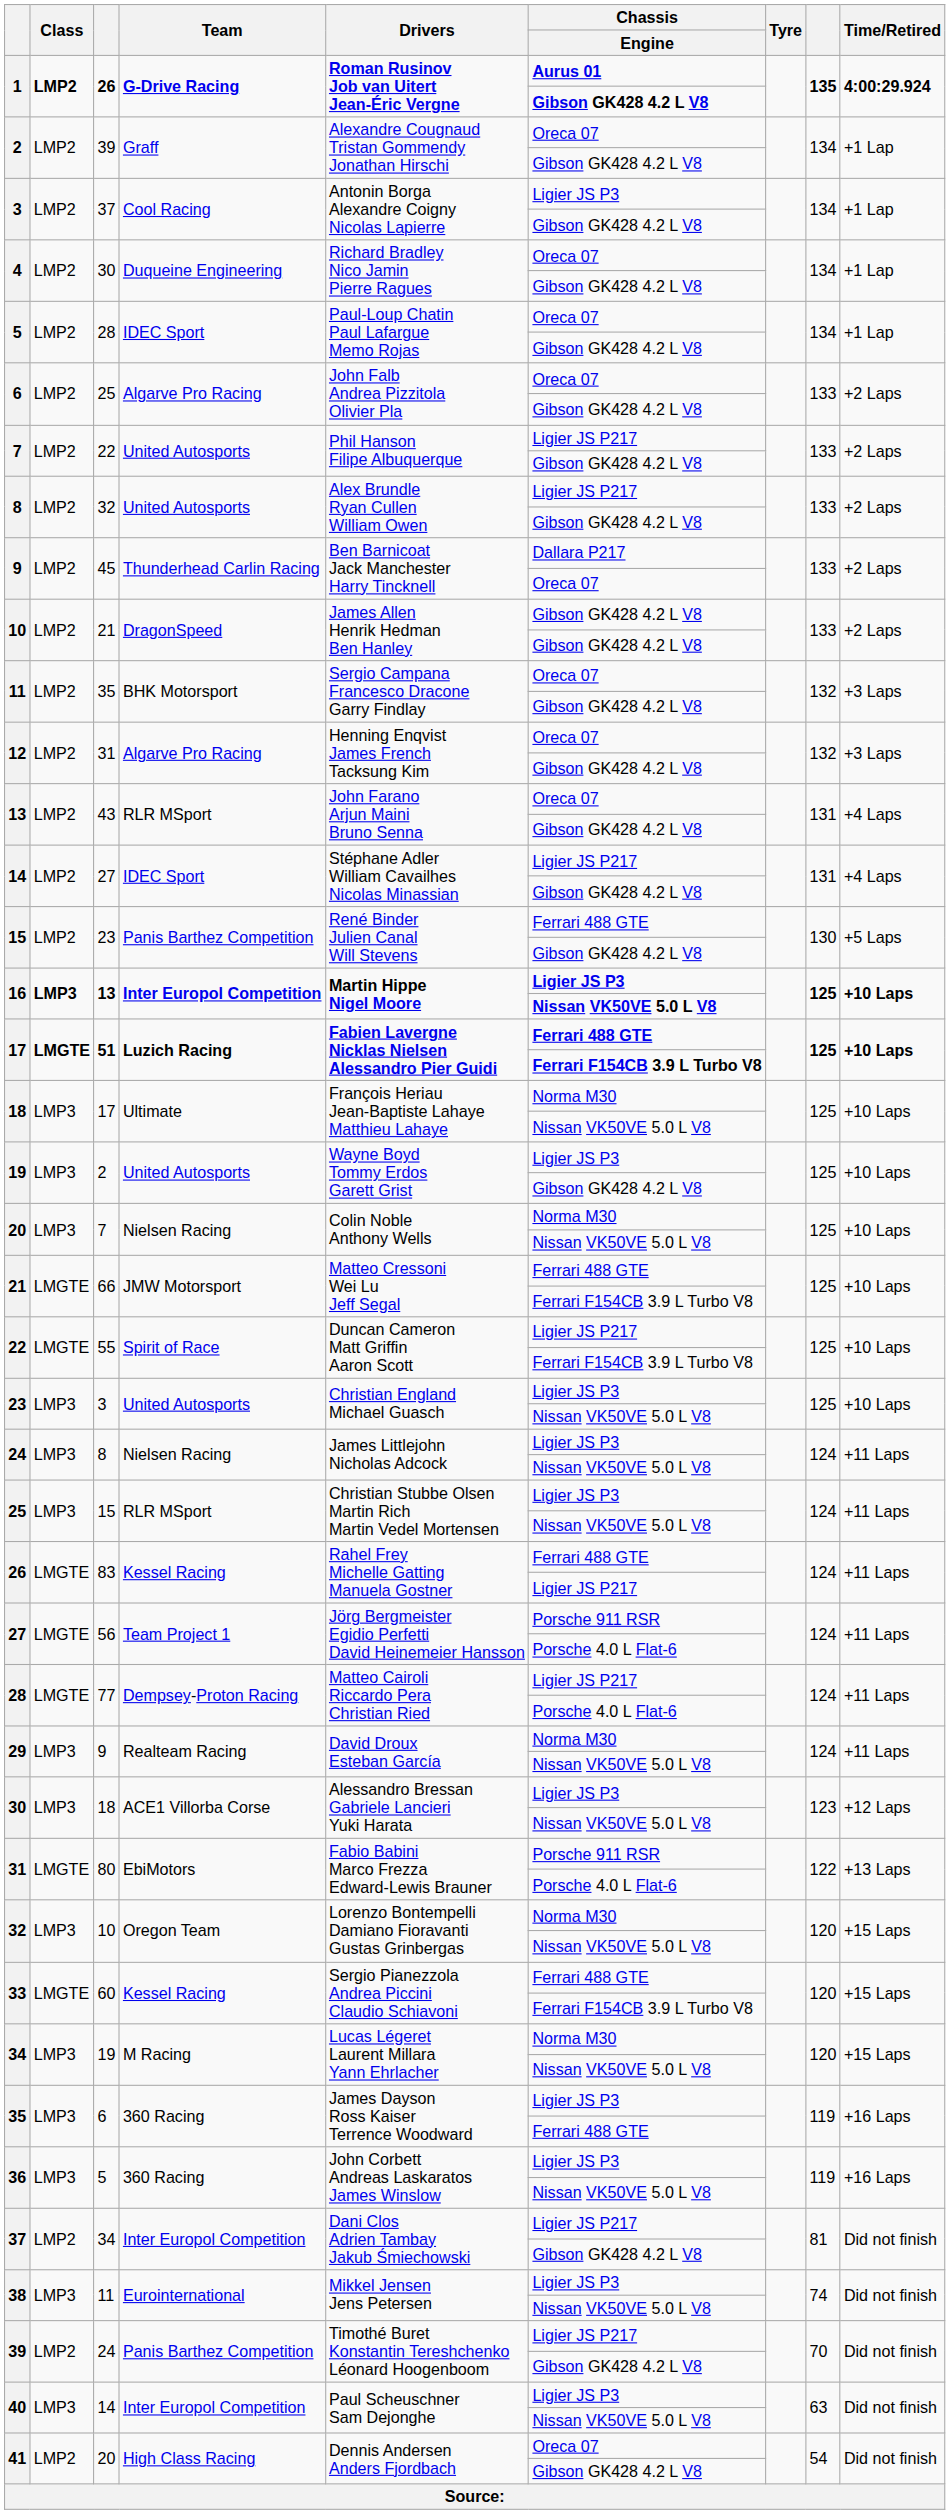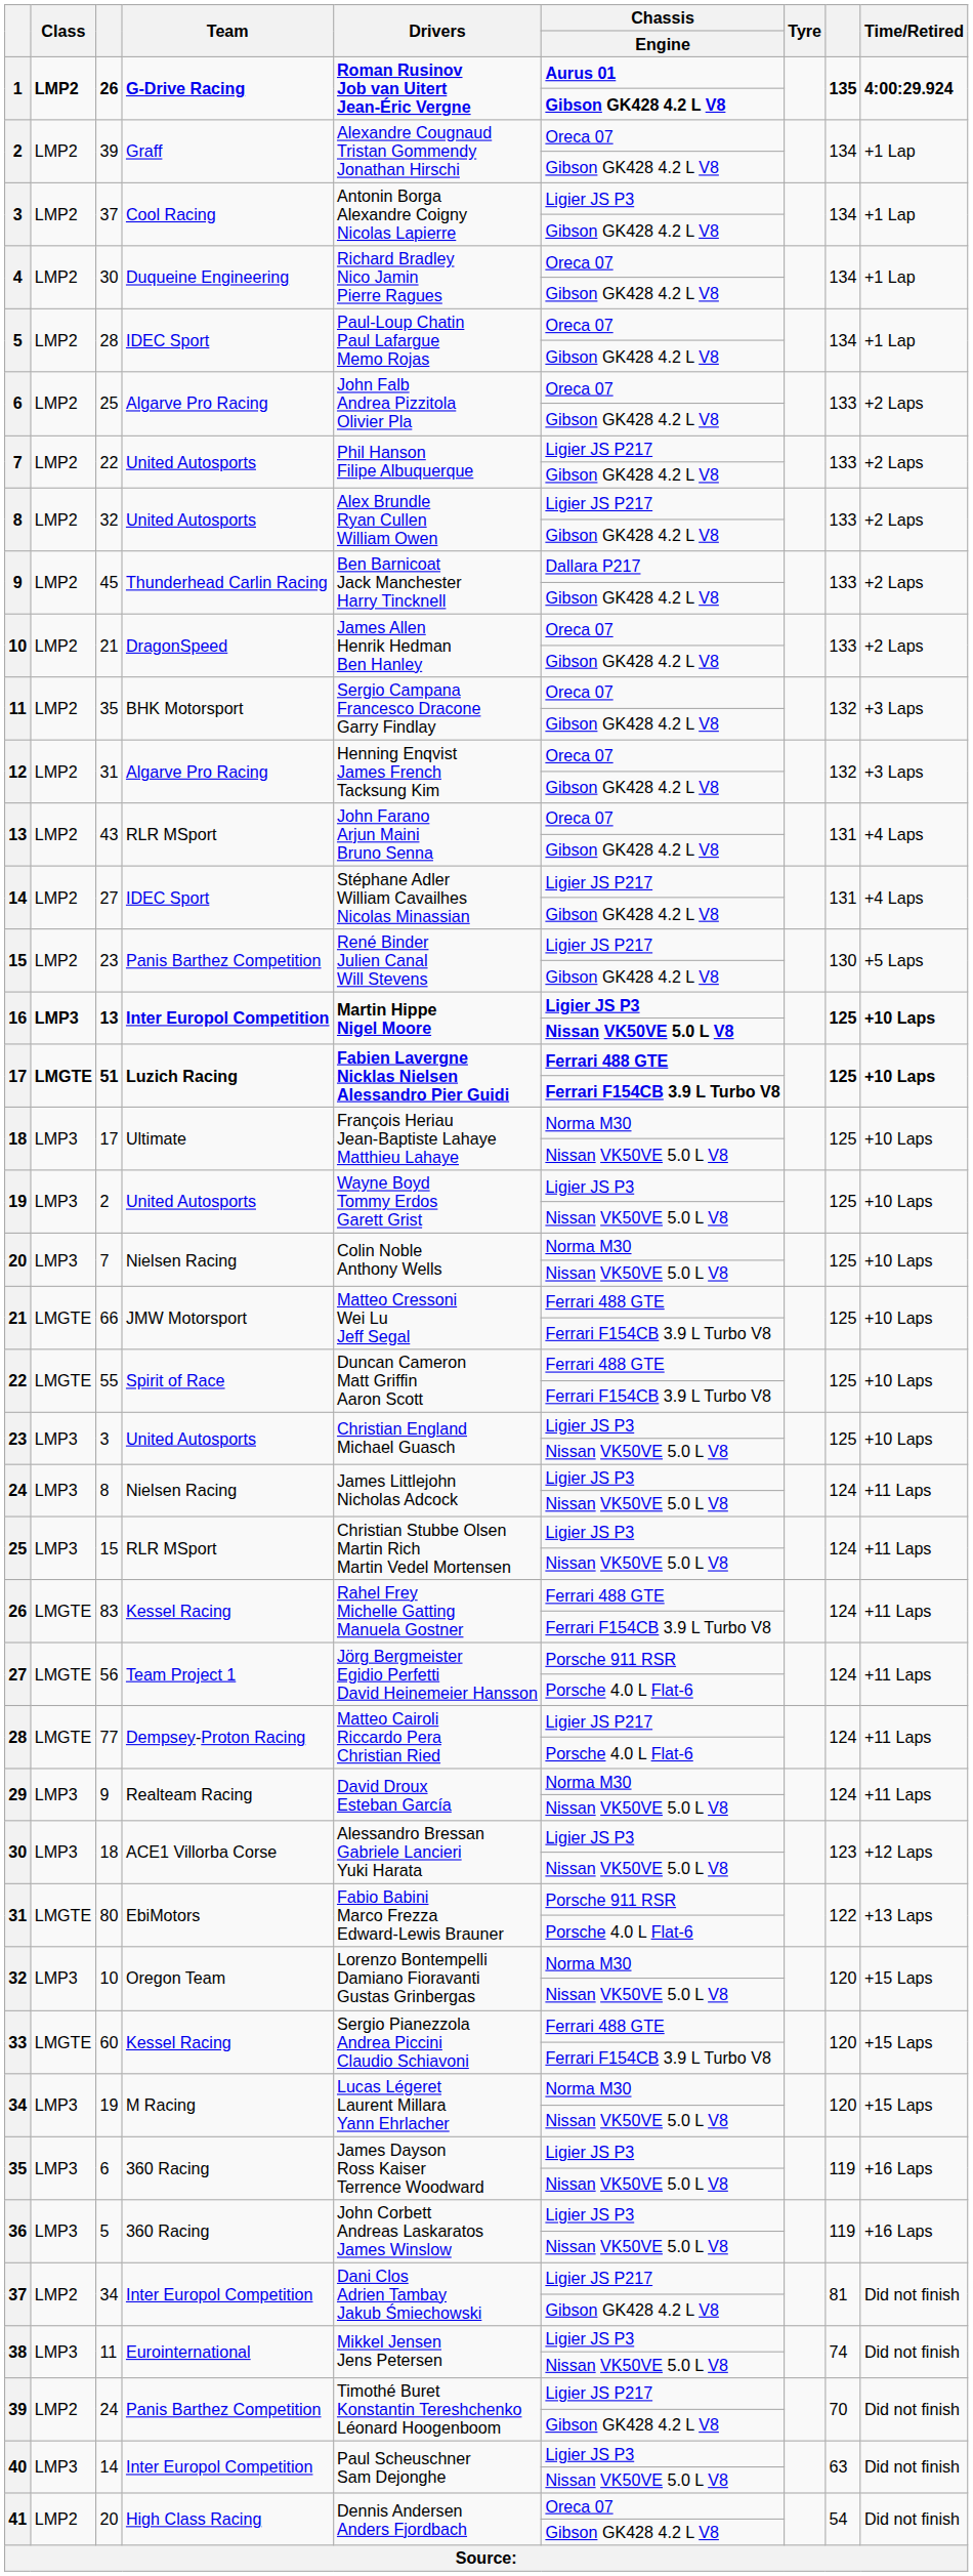row 20 | Chassis / Engine: Oreca 07 -> Gibson GK428 4.2 L V8
row 21 | Chassis / Engine: Gibson GK428 4.2 L V8 -> Oreca 07
row 31 | Chassis / Engine: Ferrari 488 GTE -> Ligier JS P217
row 40 | Chassis / Engine: Gibson GK428 4.2 L V8 -> Nissan VK50VE 5.0 L V8
row 45 | Chassis / Engine: Ligier JS P217 -> Ferrari 488 GTE
row 54 | Chassis / Engine: Ligier JS P217 -> Ferrari F154CB 3.9 L Turbo V8
row 72 | Chassis / Engine: Ferrari 488 GTE -> Nissan VK50VE 5.0 L V8
